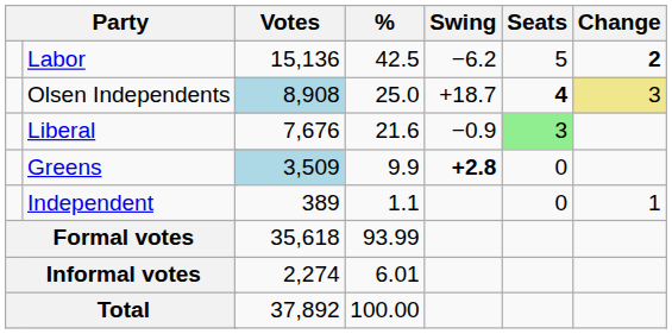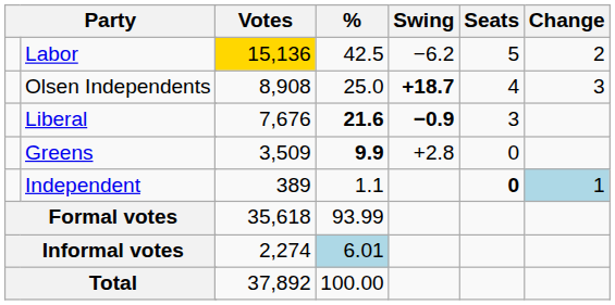Labor | Votes: no background -> gold background
Labor | Change: bold -> normal
Olsen Independents | Votes: lightblue background -> no background
Olsen Independents | Swing: normal -> bold
Olsen Independents | Seats: bold -> normal
Olsen Independents | Change: khaki background -> no background
Liberal | %: normal -> bold
Liberal | Swing: normal -> bold
Liberal | Seats: lightgreen background -> no background
Greens | Votes: lightblue background -> no background
Greens | %: normal -> bold
Greens | Swing: bold -> normal
Independent | Seats: normal -> bold
Independent | Change: no background -> lightblue background
Informal votes | %: no background -> lightblue background
